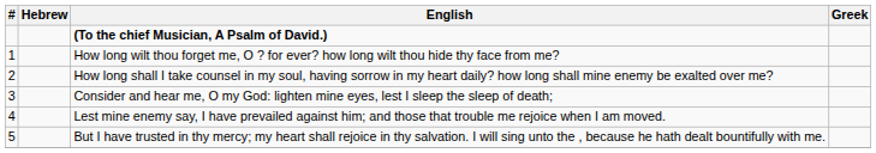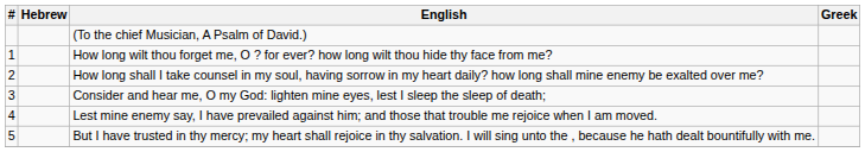(To the chief Musician, A Psalm of David.) | English: bold -> normal
